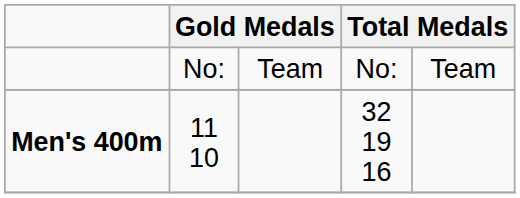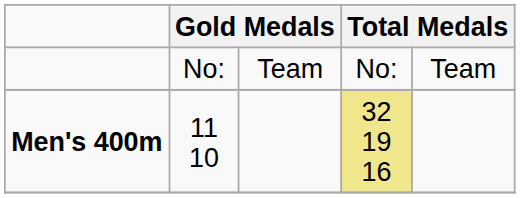Men's 400m | column 4: no background -> khaki background
